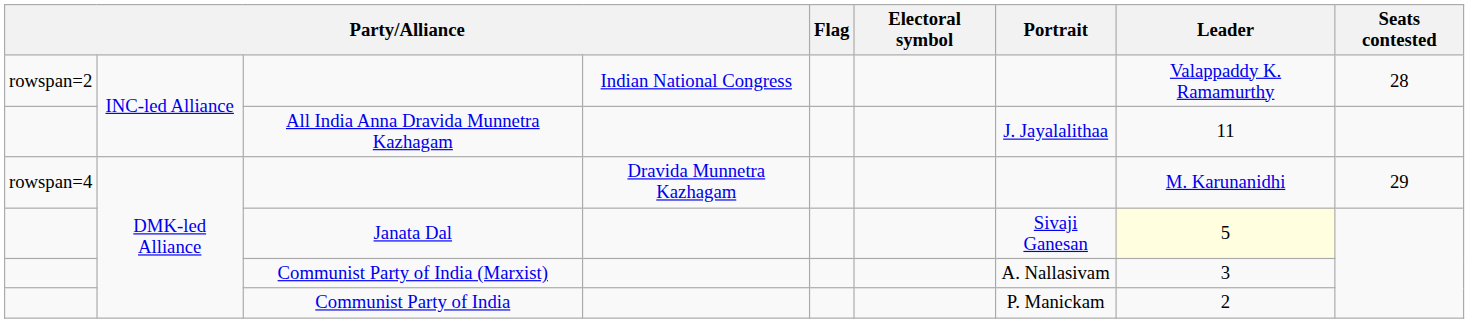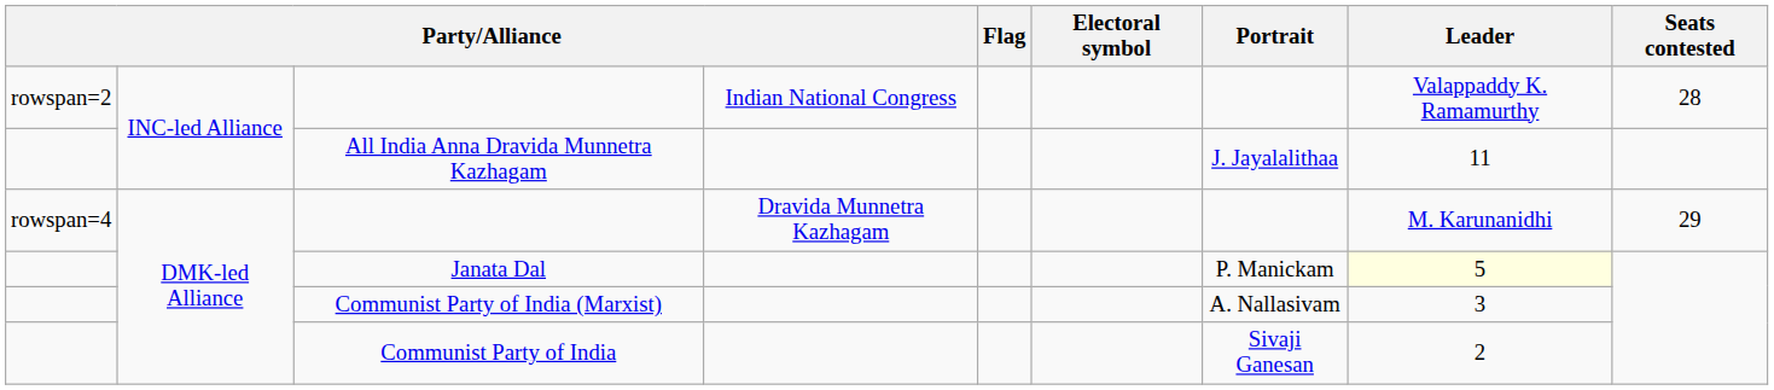Janata Dal | Portrait: Sivaji Ganesan -> P. Manickam
Communist Party of India | Portrait: P. Manickam -> Sivaji Ganesan
